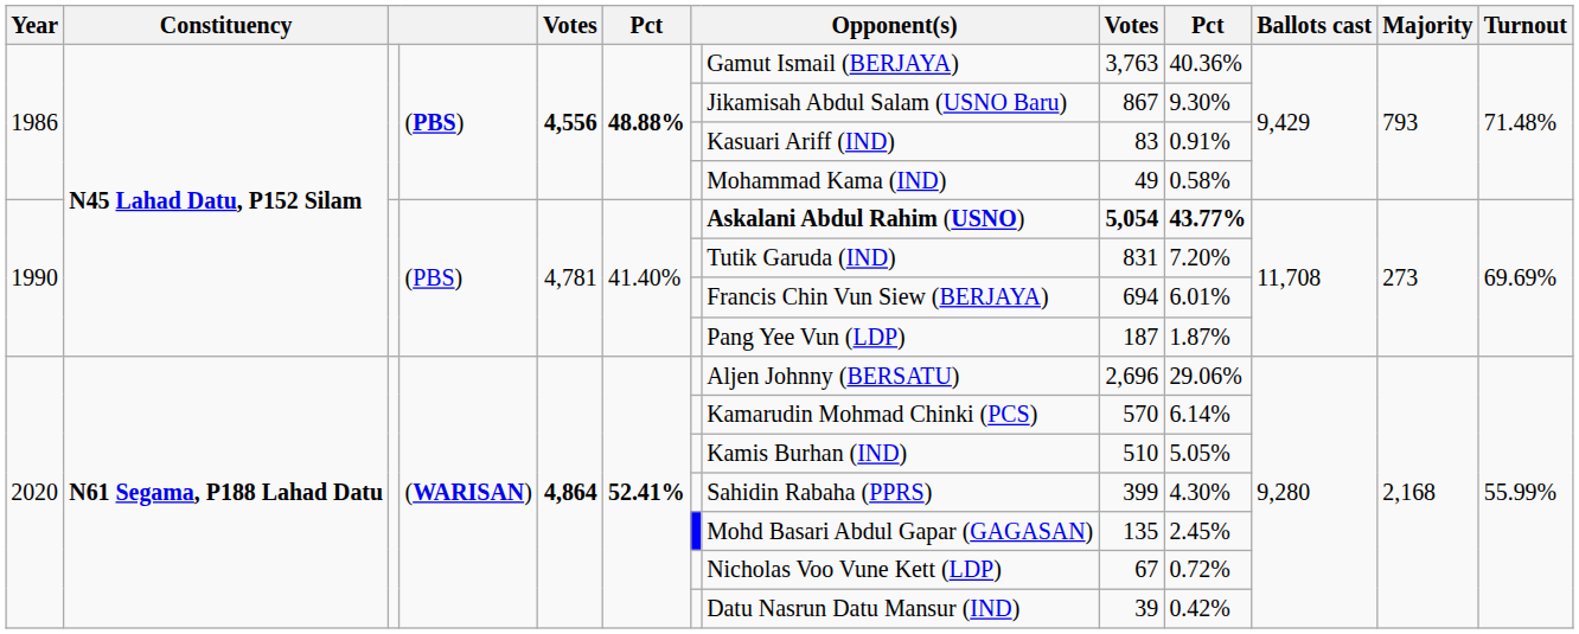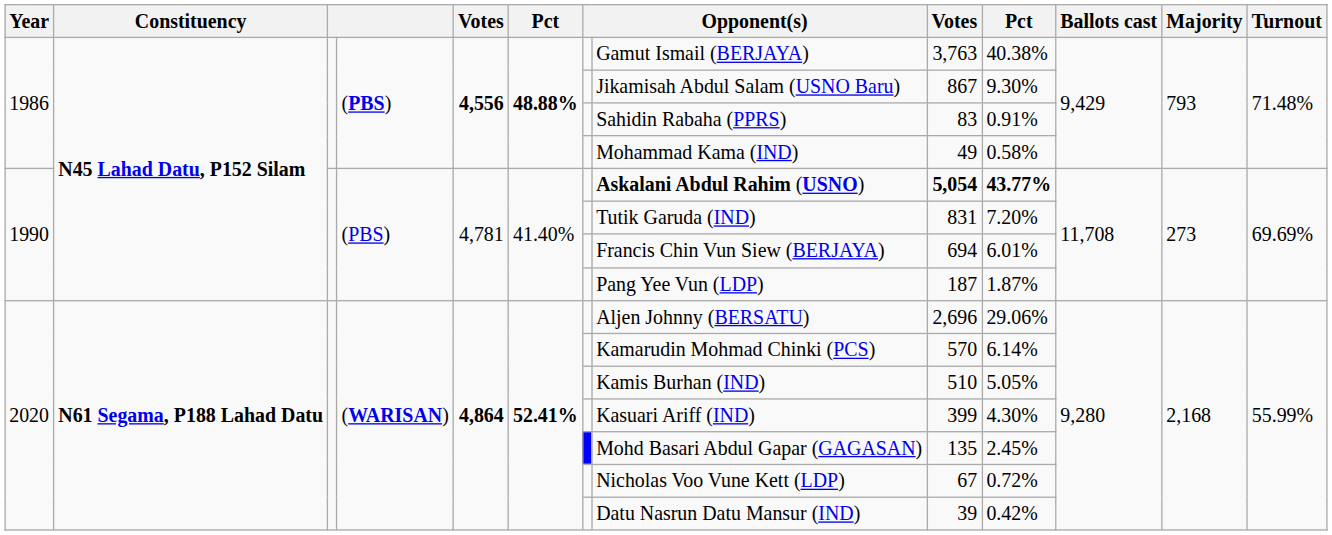row 2 | column 10: 40.36% -> 40.38%
row 4 | column 8: Kasuari Ariff (IND) -> Sahidin Rabaha (PPRS)
row 13 | column 8: Sahidin Rabaha (PPRS) -> Kasuari Ariff (IND)
